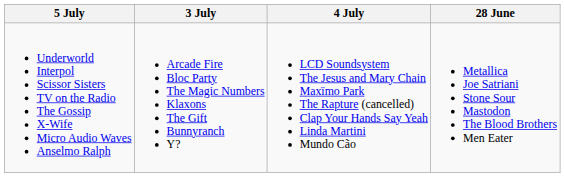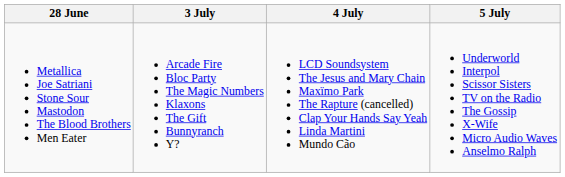columns swapped: 28 June <-> 5 July
